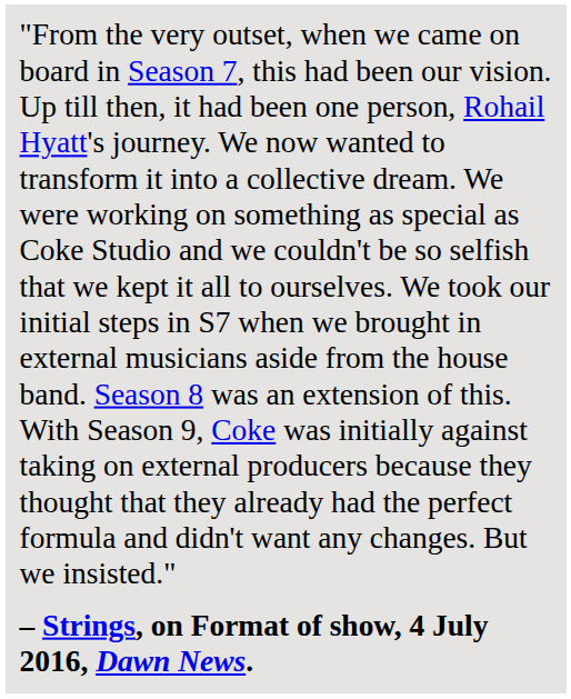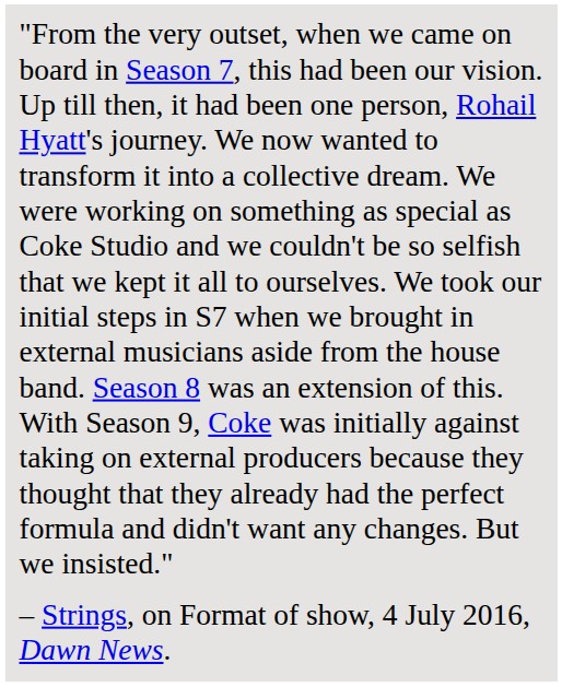row 2 | column 1: bold -> normal
